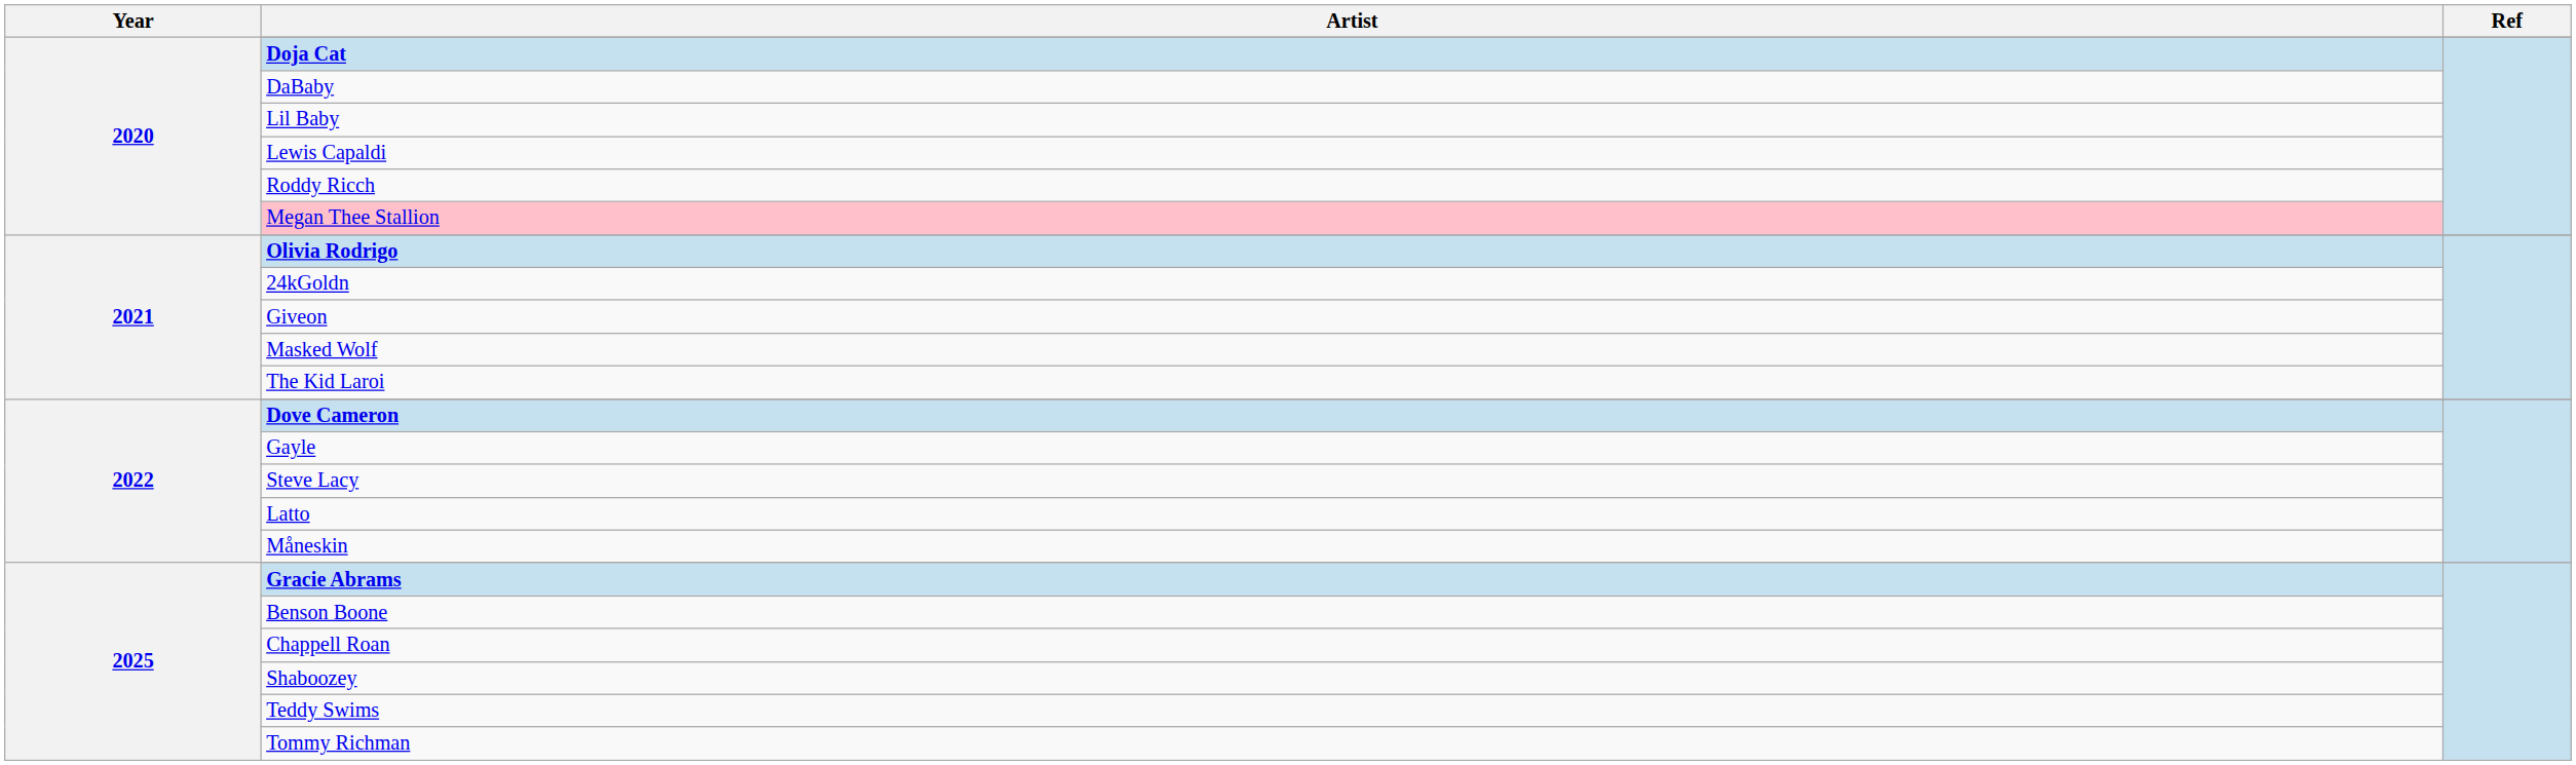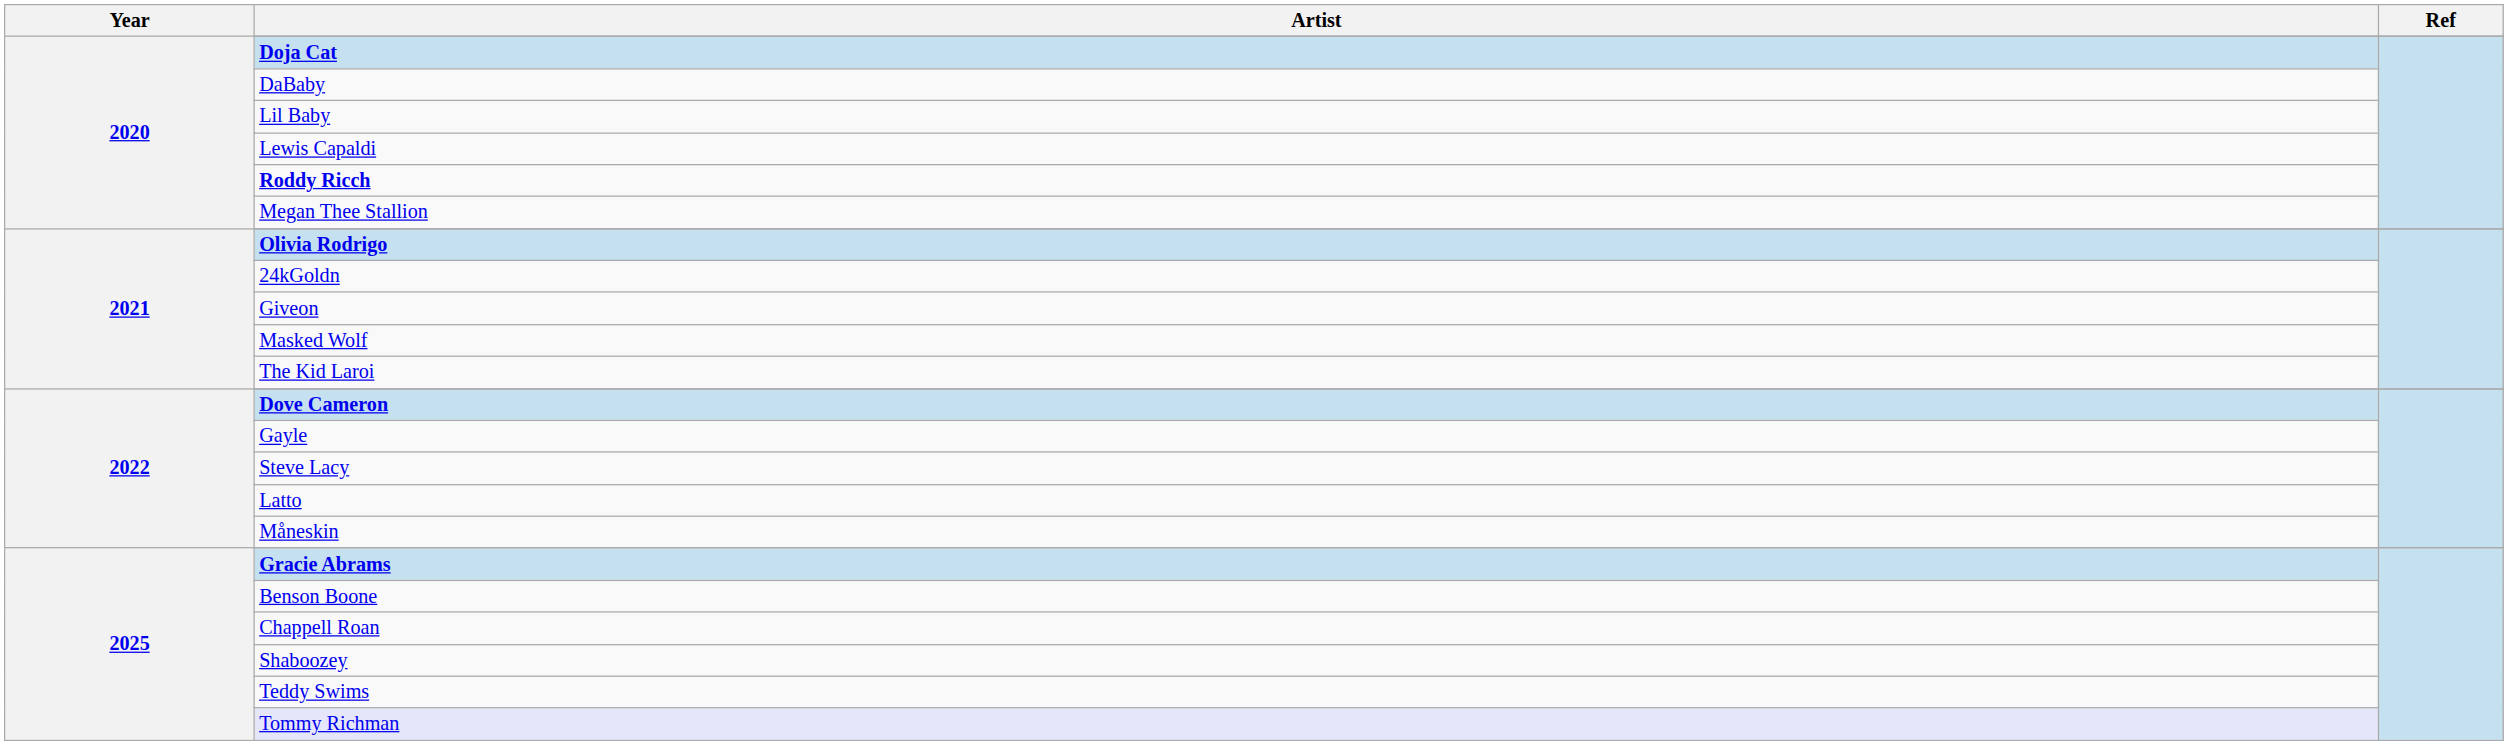Roddy Ricch | Artist: normal -> bold
Megan Thee Stallion | Artist: pink background -> no background
Tommy Richman | Artist: no background -> lavender background
